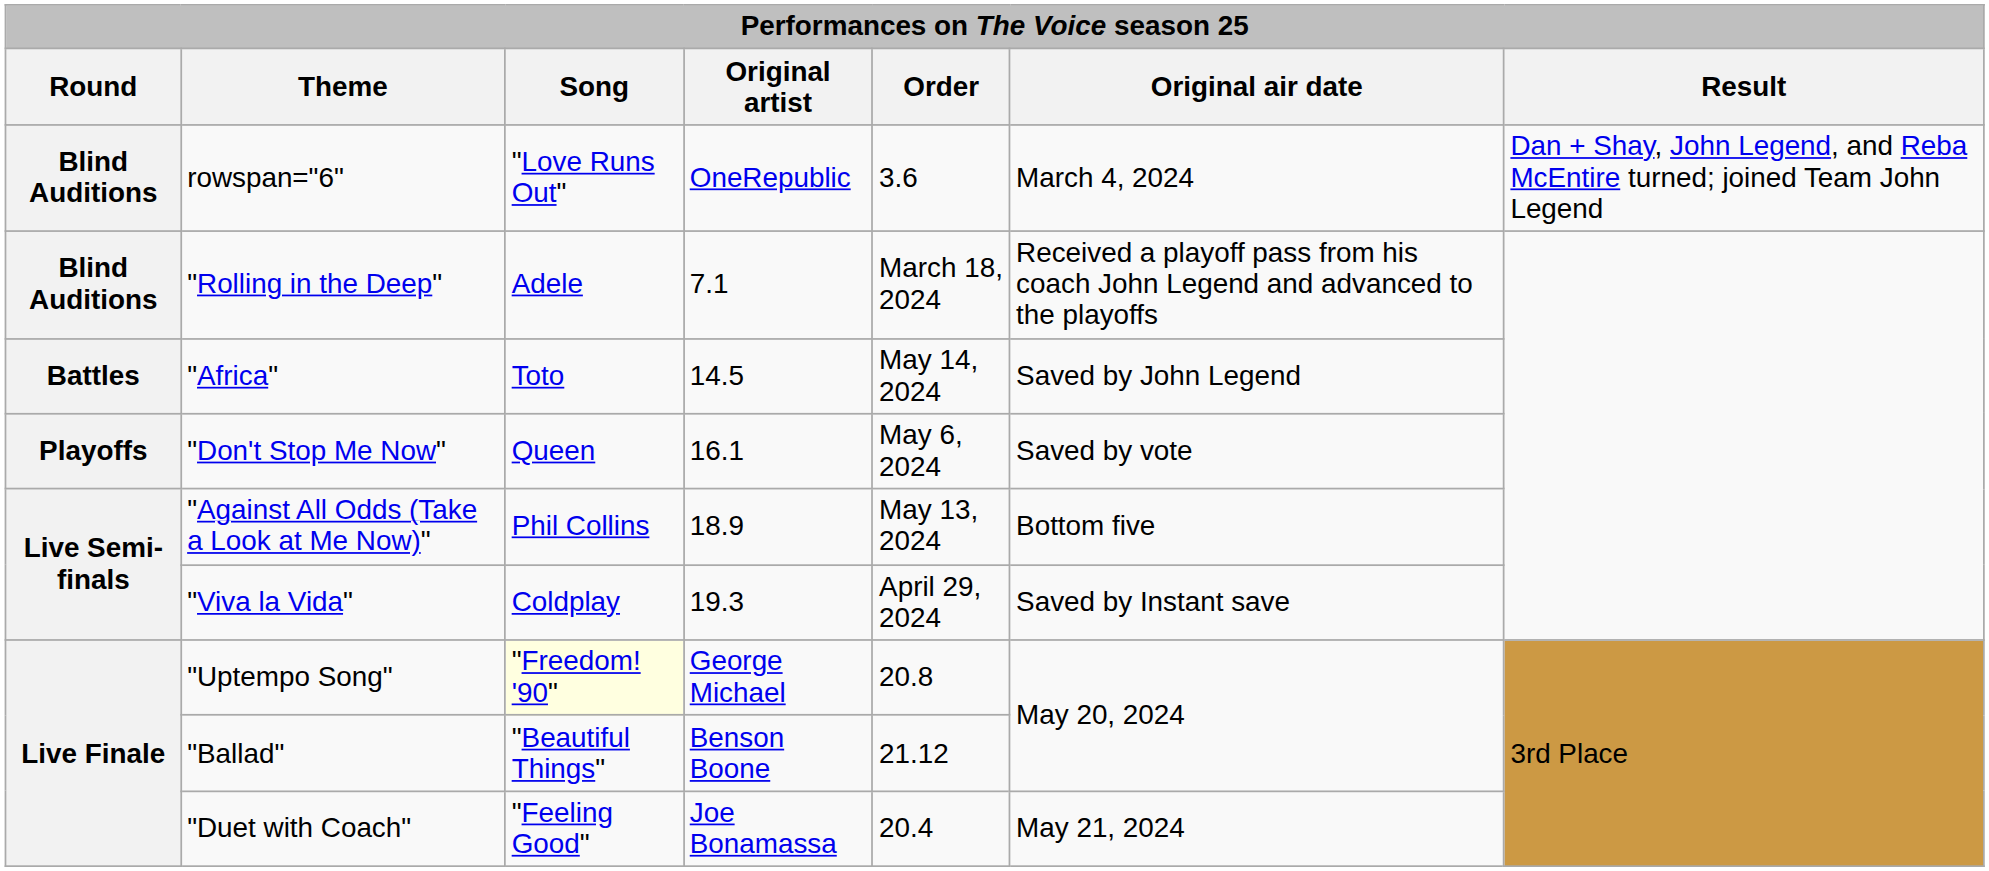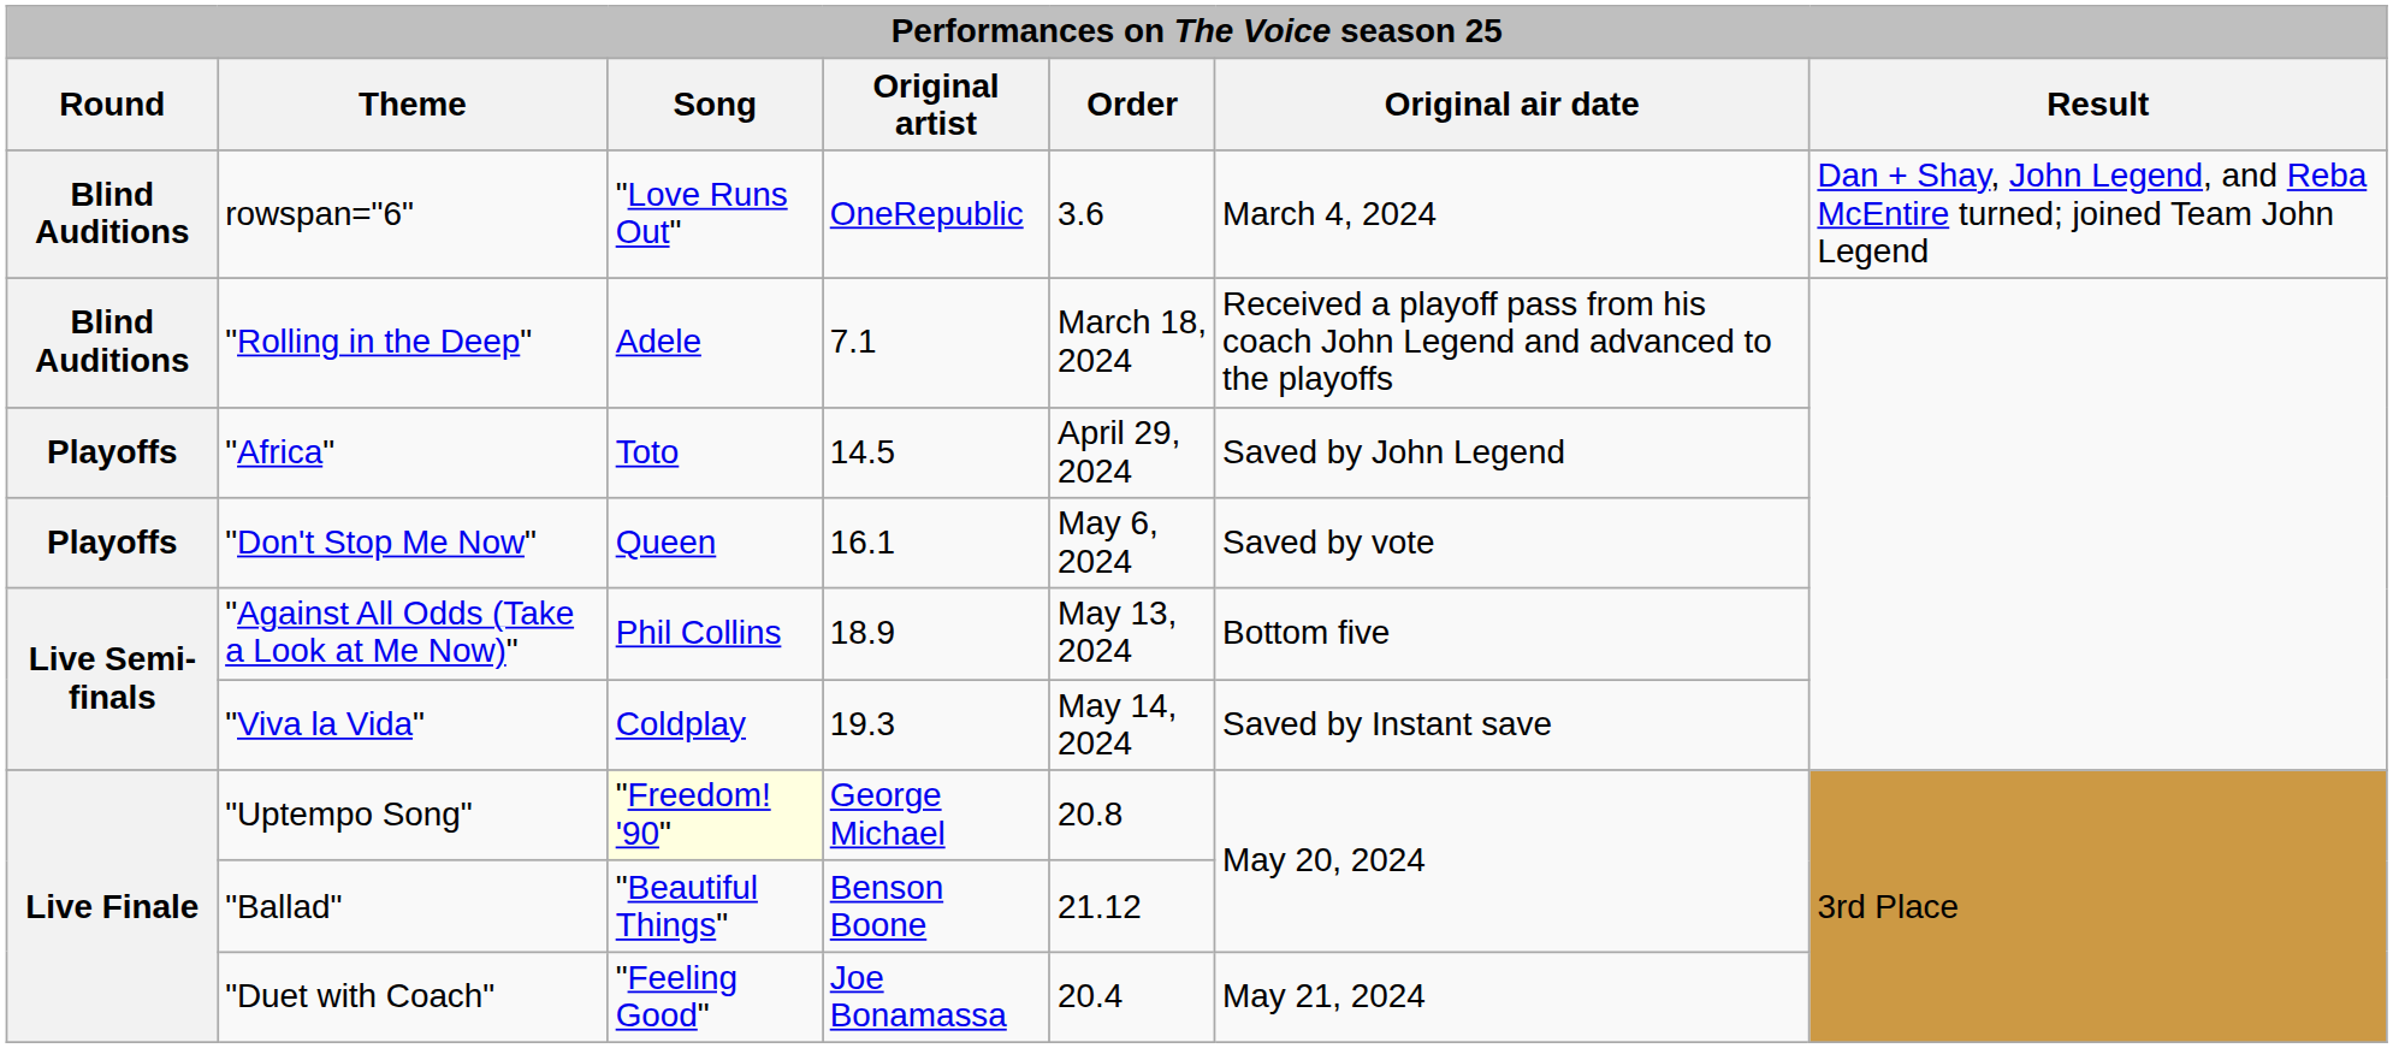"Africa" | Round: Battles -> Playoffs
"Africa" | Order: May 14, 2024 -> April 29, 2024
"Viva la Vida" | Order: April 29, 2024 -> May 14, 2024
